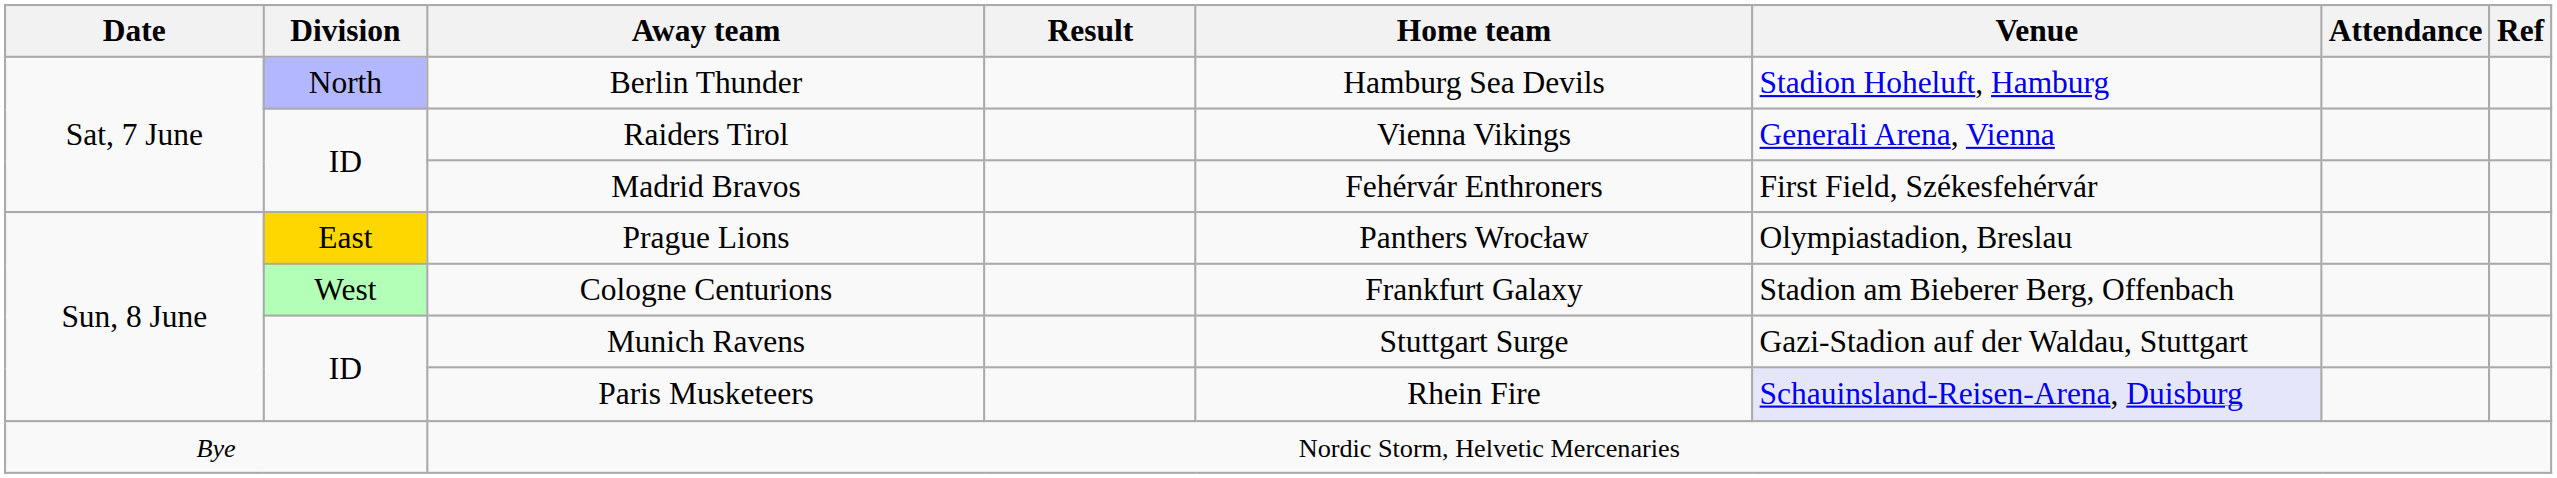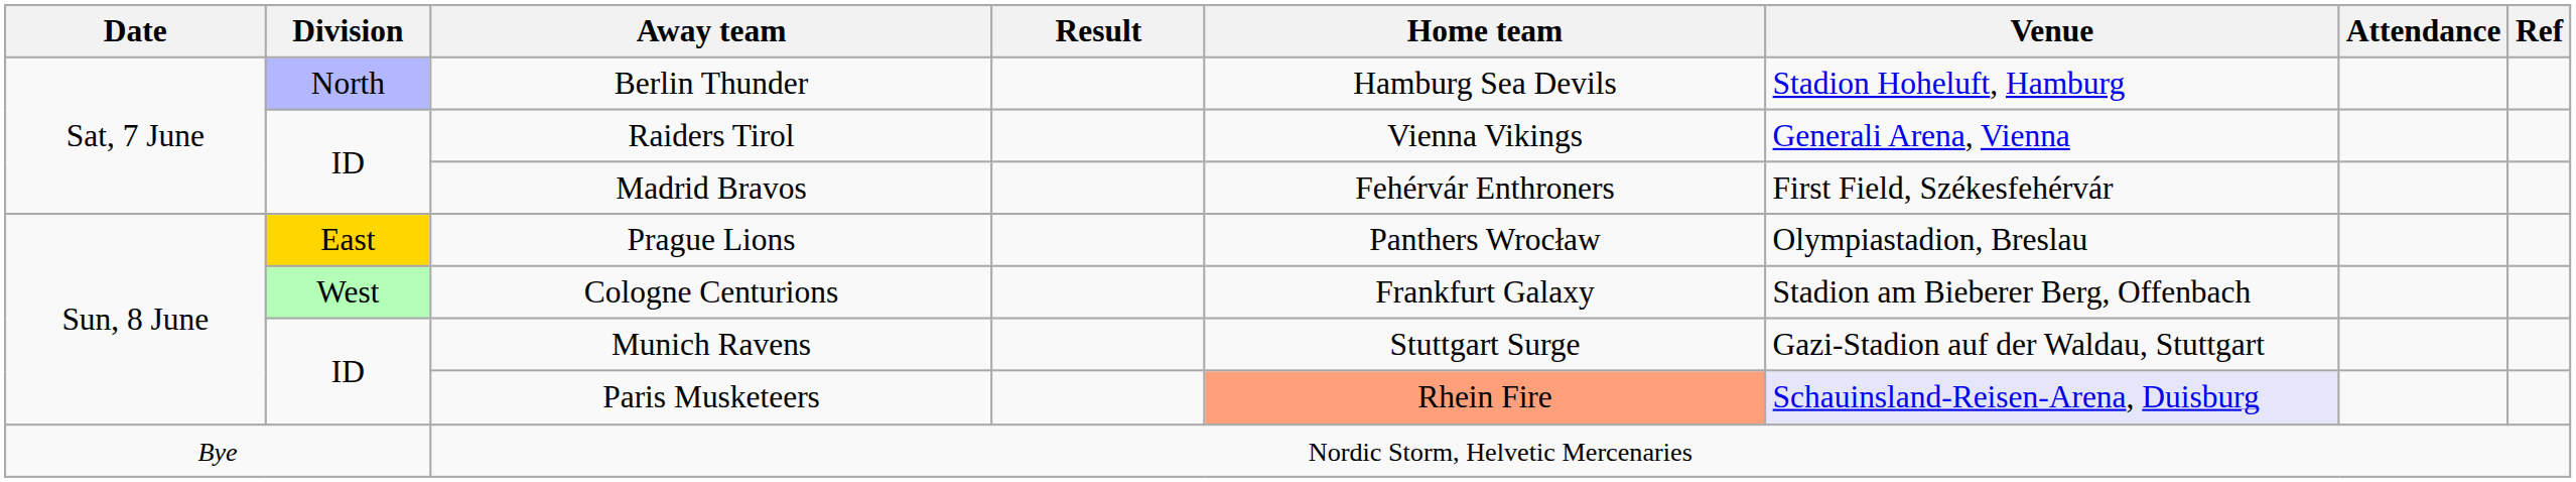Paris Musketeers | Home team: no background -> lightsalmon background
